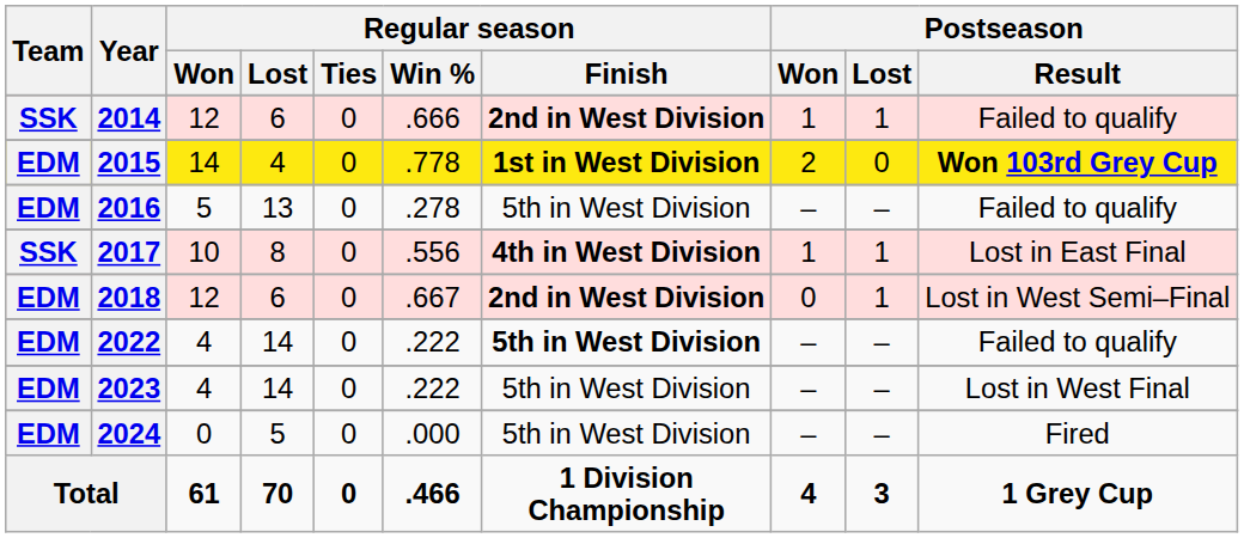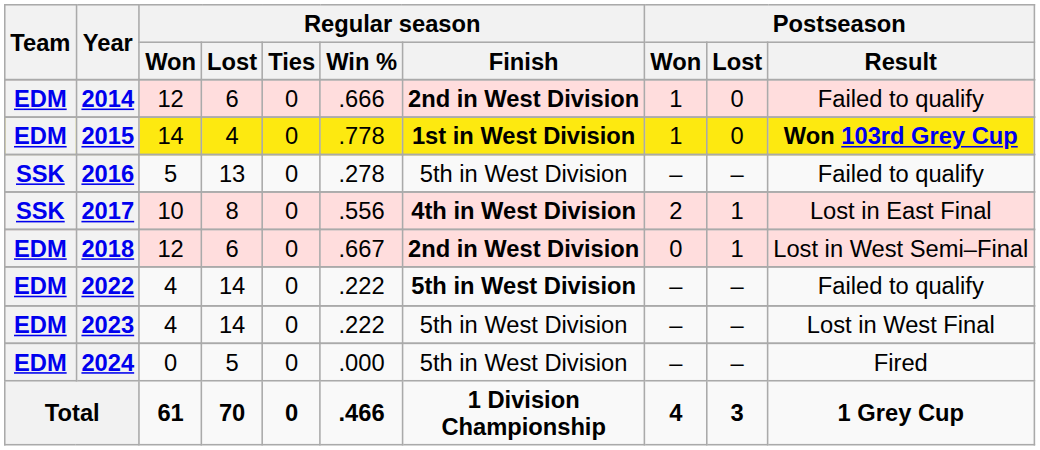2014 | Team: SSK -> EDM
2014 | Postseason / Lost: 1 -> 0
2015 | Postseason / Won: 2 -> 1
2016 | Team: EDM -> SSK
2017 | Postseason / Won: 1 -> 2
